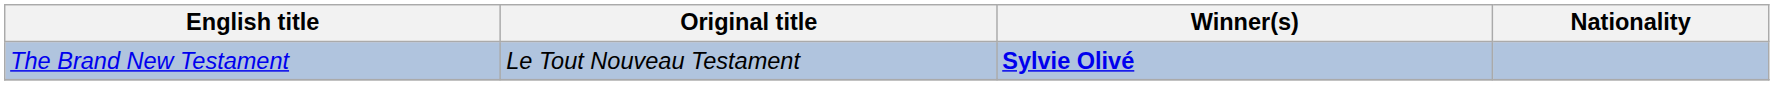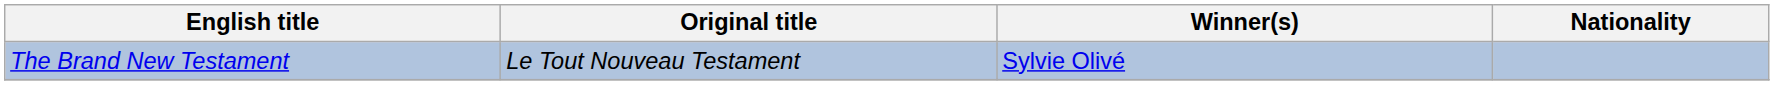The Brand New Testament | Winner(s): bold -> normal
